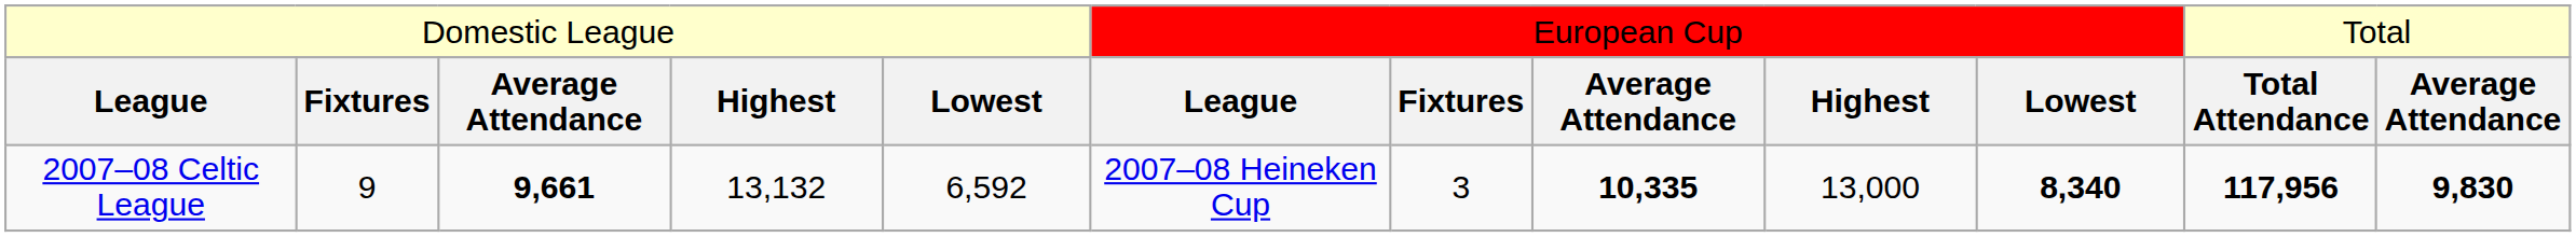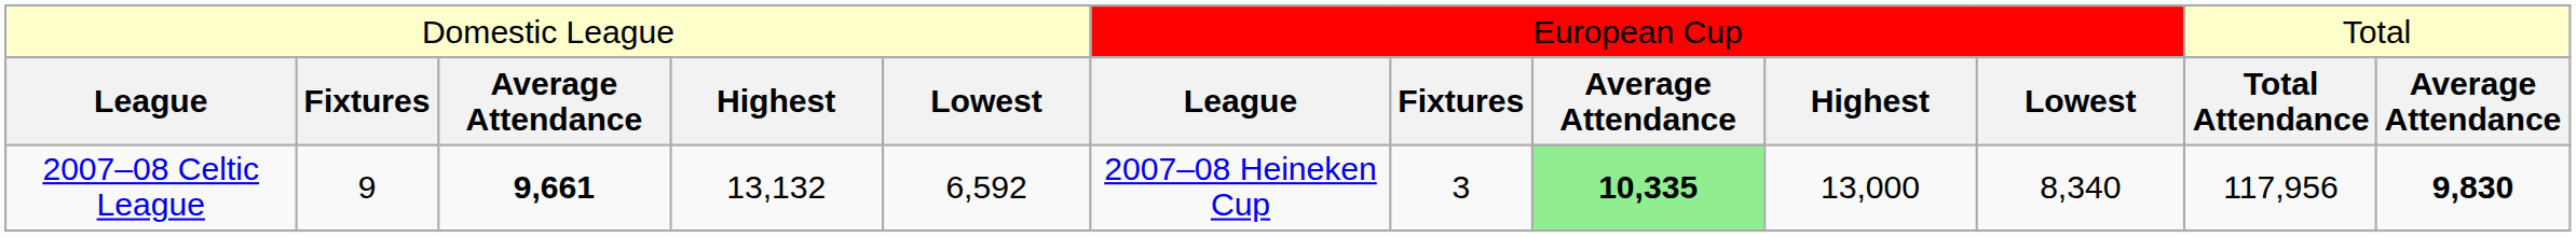2007–08 Celtic League | column 8: no background -> lightgreen background
2007–08 Celtic League | column 10: bold -> normal
2007–08 Celtic League | column 11: bold -> normal
